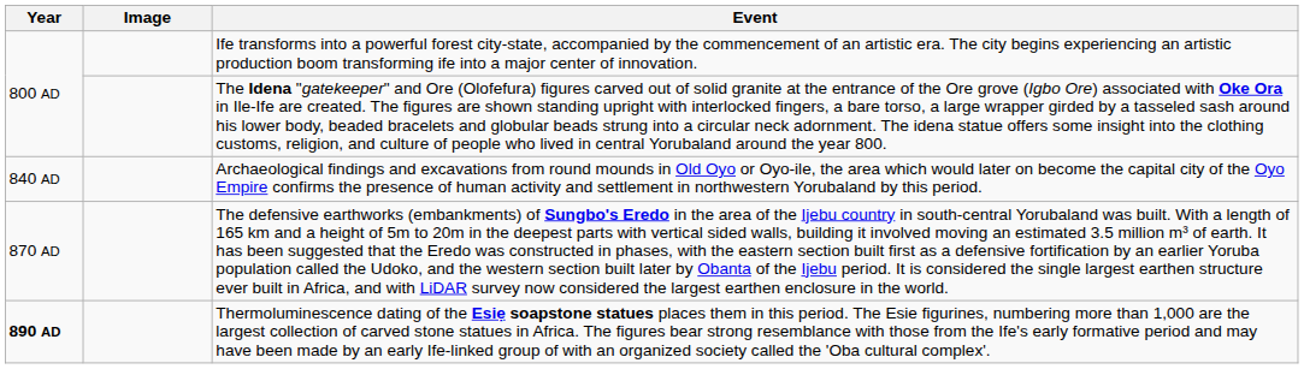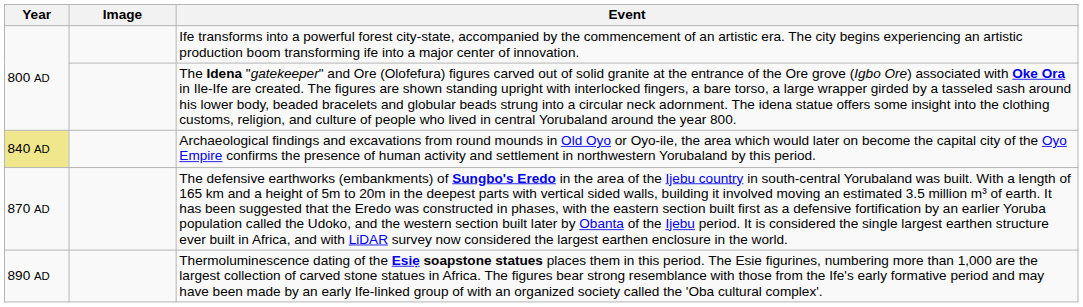row 4 | Year: no background -> khaki background
row 6 | Year: bold -> normal
